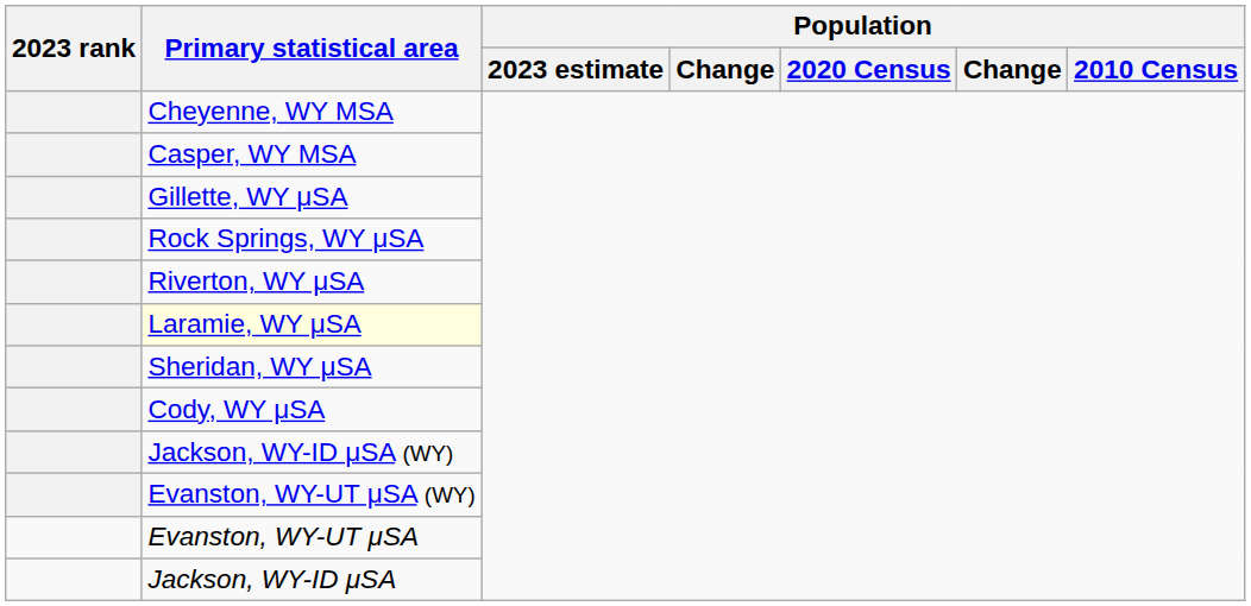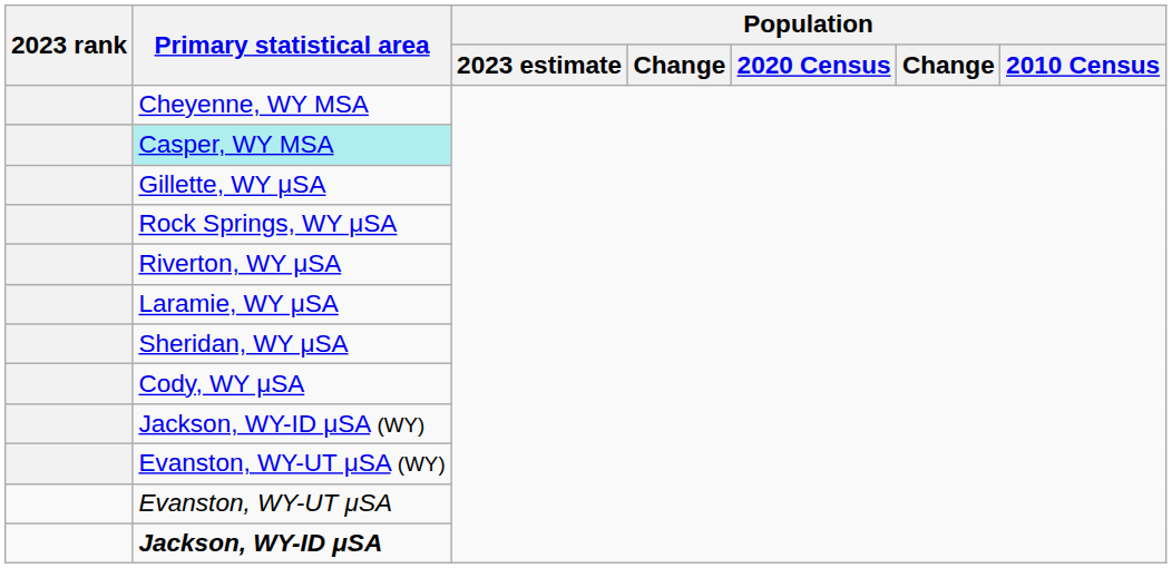Casper, WY MSA | Primary statistical area: no background -> paleturquoise background
Laramie, WY μSA | Primary statistical area: lightyellow background -> no background
Jackson, WY-ID μSA | Primary statistical area: normal -> bold
